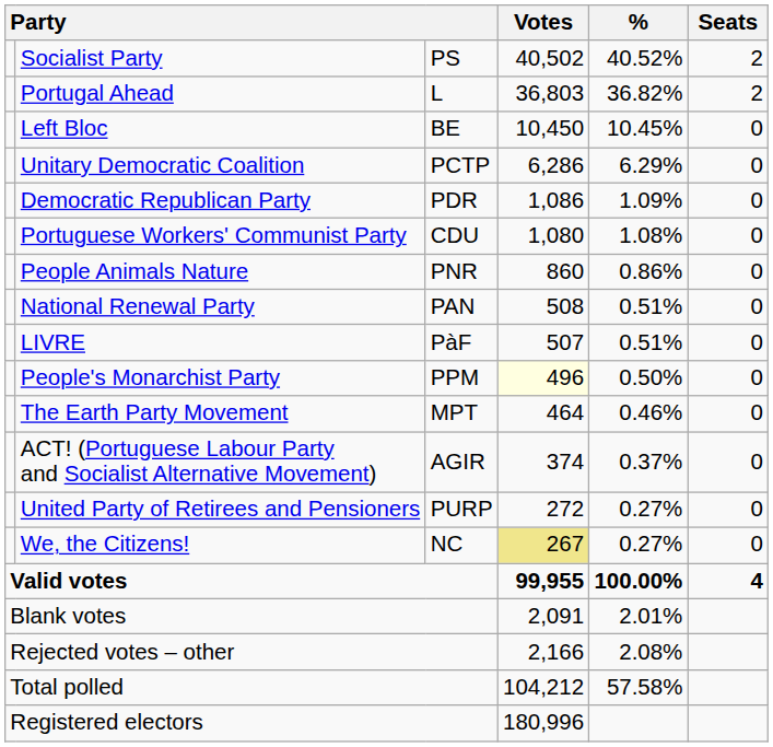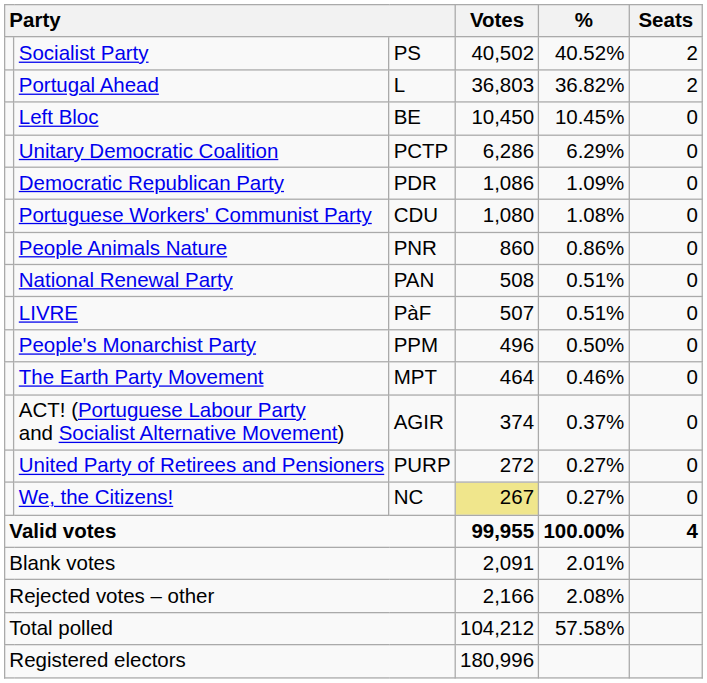People's Monarchist Party | Votes: lightyellow background -> no background
